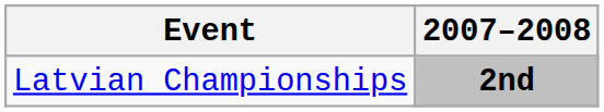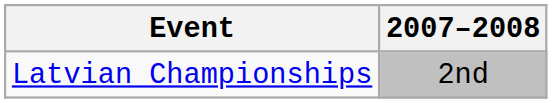Latvian Championships | 2007–2008: bold -> normal
